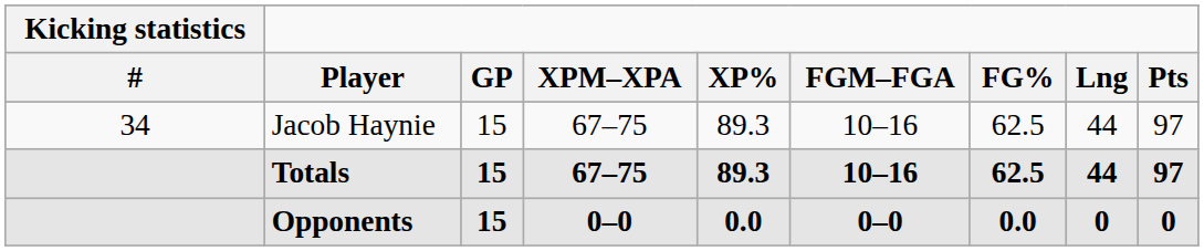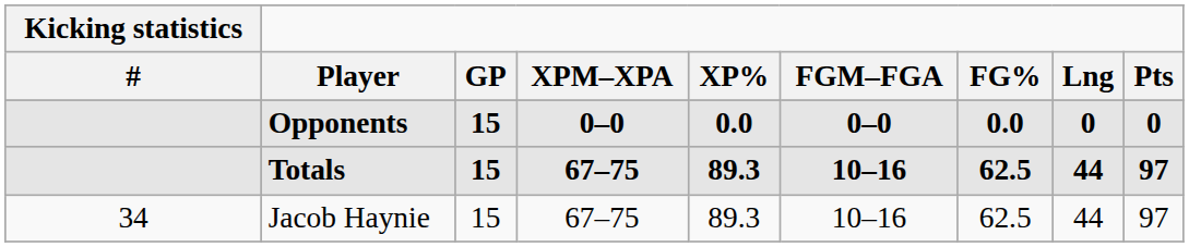rows swapped: Jacob Haynie <-> Opponents
